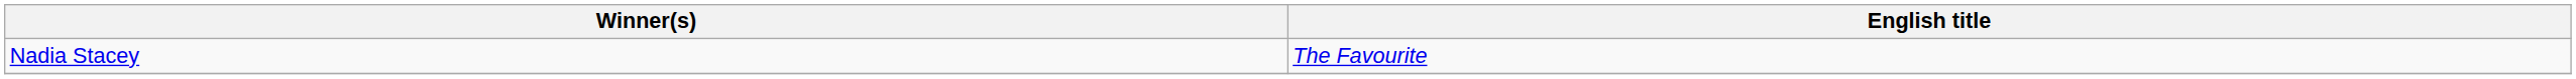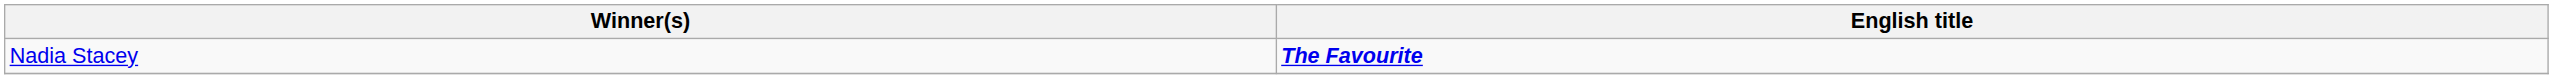Nadia Stacey | English title: normal -> bold
